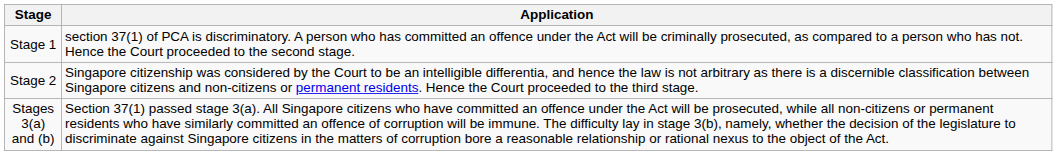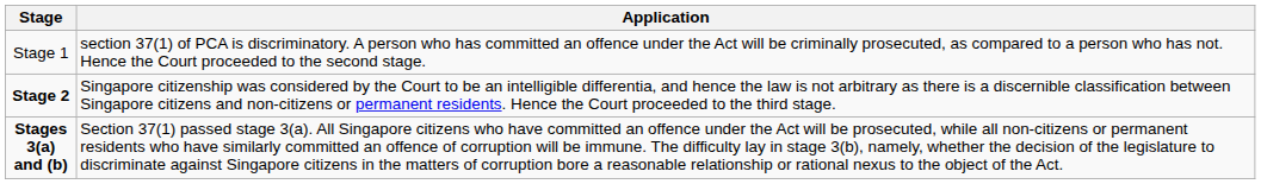Stage 2 | Stage: normal -> bold
Stages 3(a) and (b) | Stage: normal -> bold
